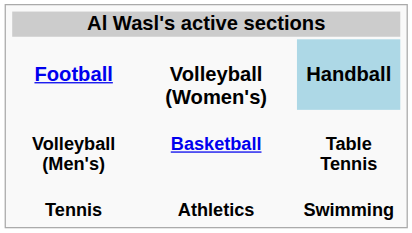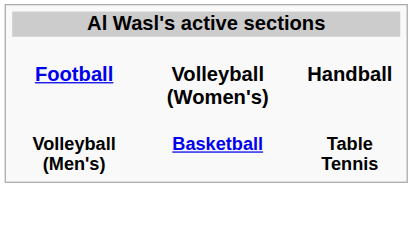Football | column 3: lightblue background -> no background
- row: Tennis | Athletics | Swimming
